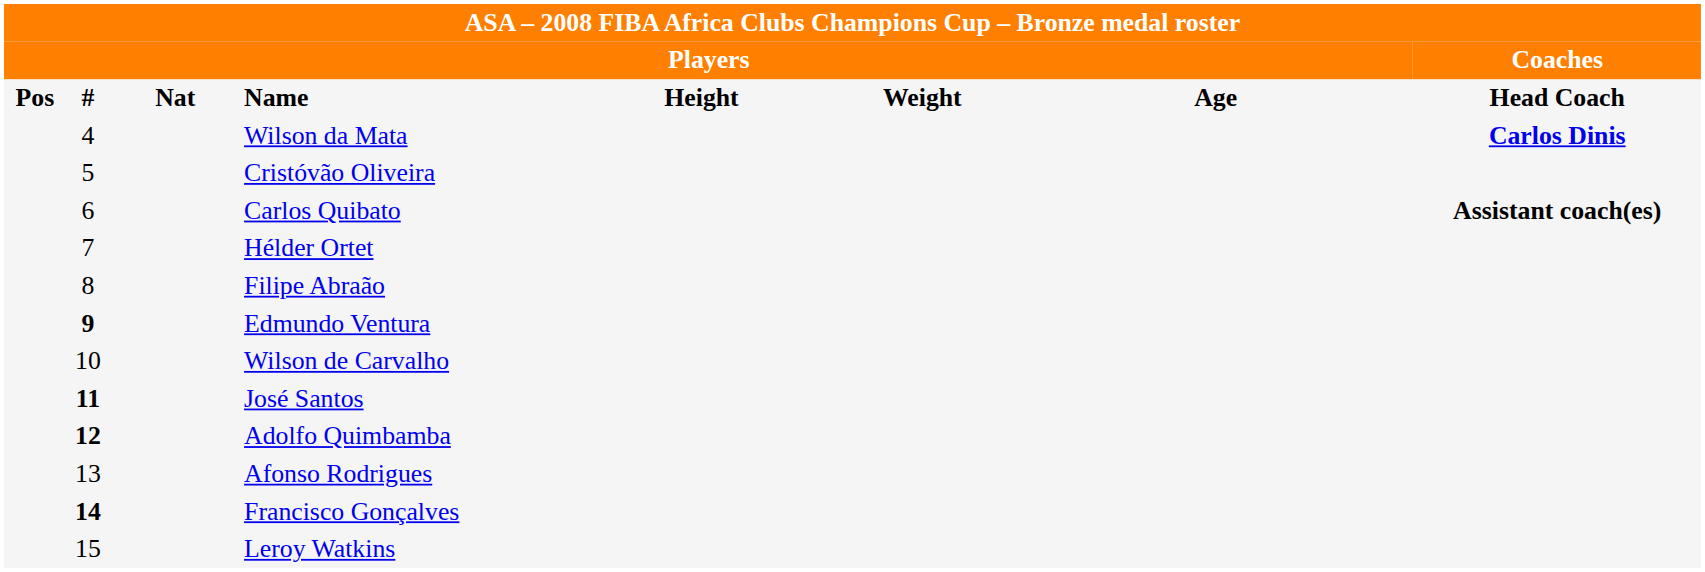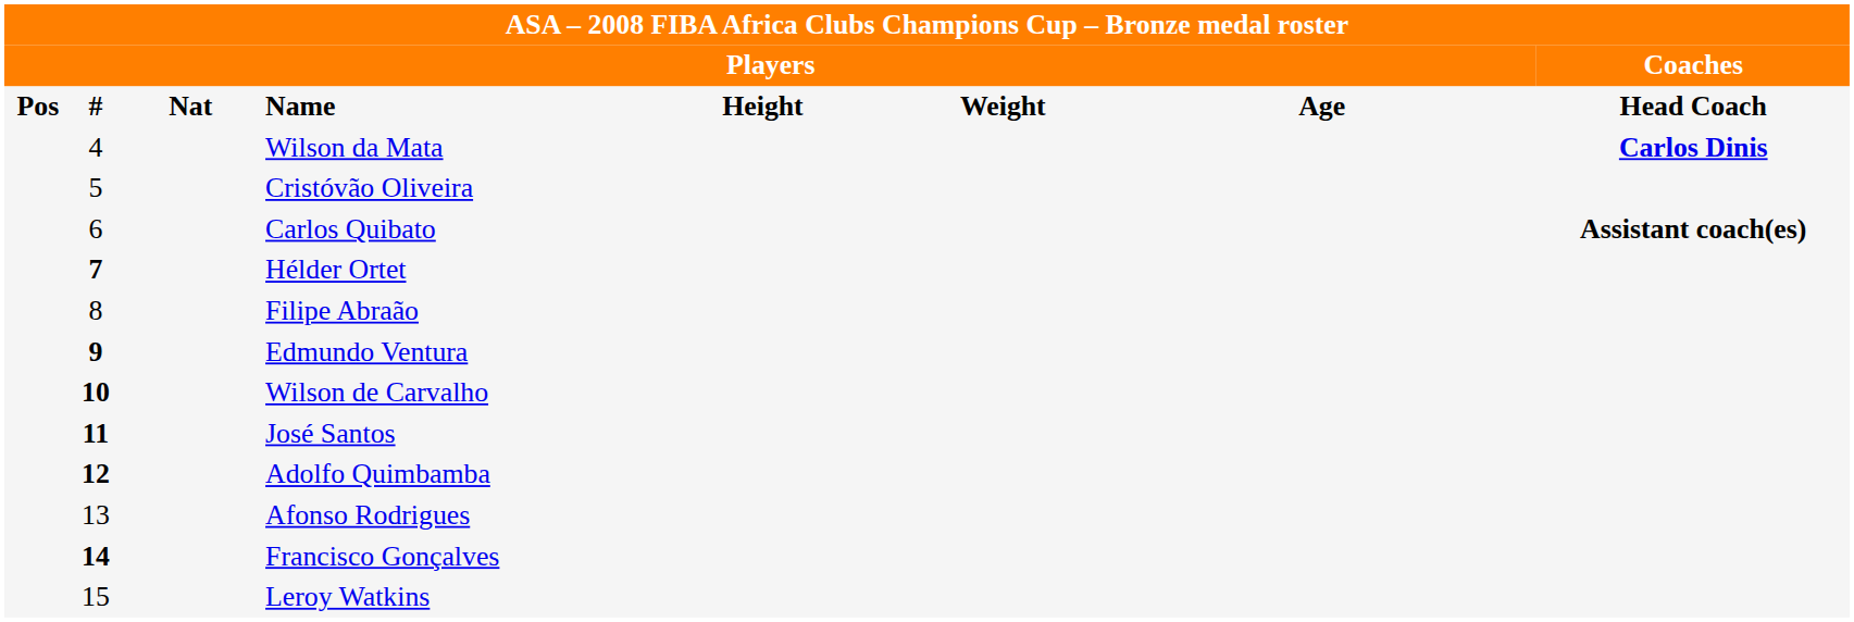Hélder Ortet | column 2: normal -> bold
Wilson de Carvalho | column 2: normal -> bold
